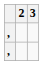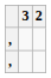columns swapped: 3 <-> 2
